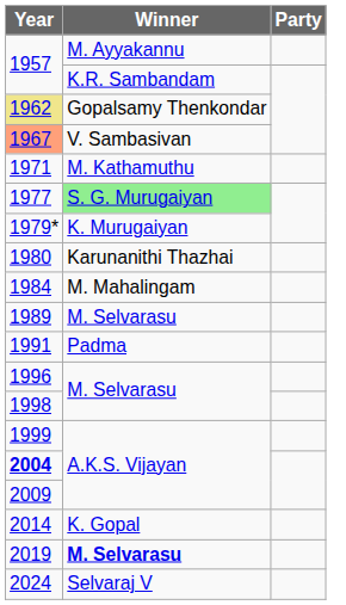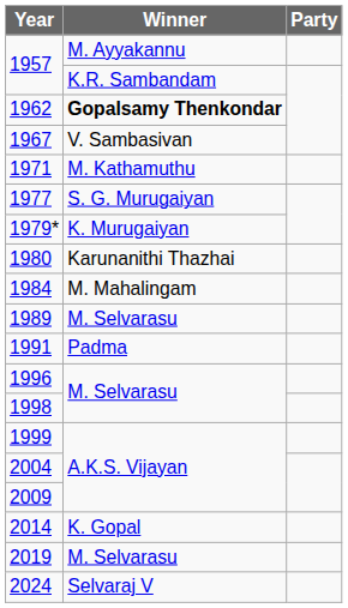1962 | Year: khaki background -> no background
1962 | Winner: normal -> bold
1967 | Year: lightsalmon background -> no background
1977 | Winner: lightgreen background -> no background
2004 | Year: bold -> normal
2019 | Winner: bold -> normal
